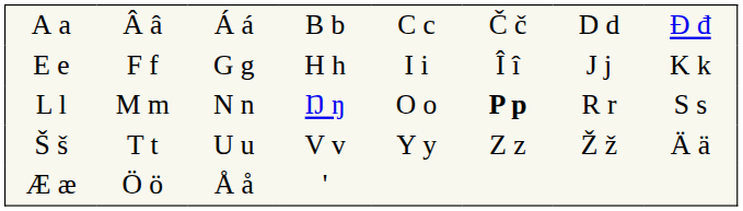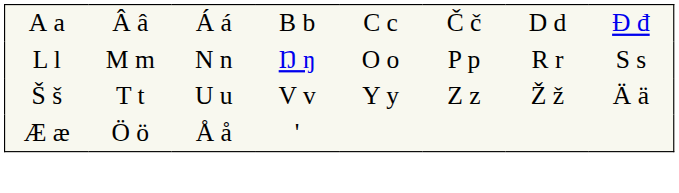- row: E e | F f | G g | H h | I i | Î î | J j | K k
L l | column 6: bold -> normal
